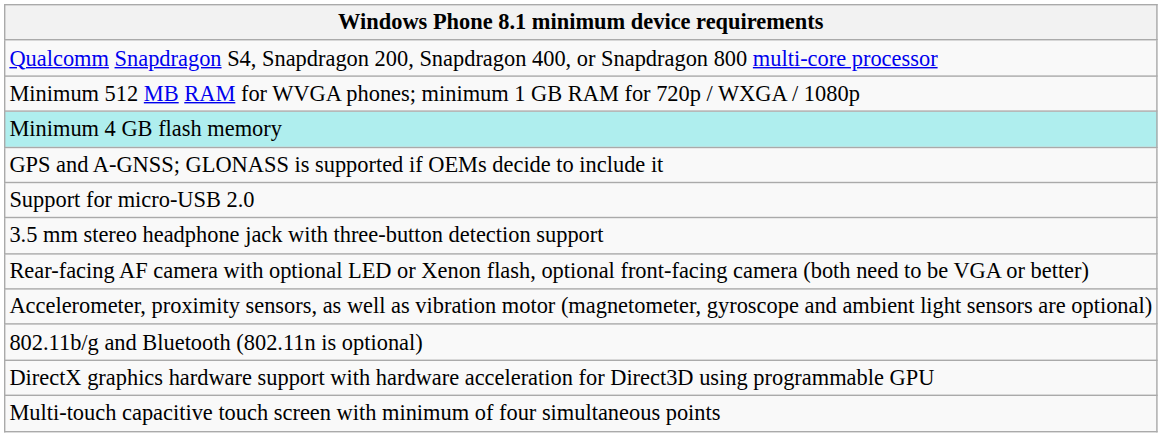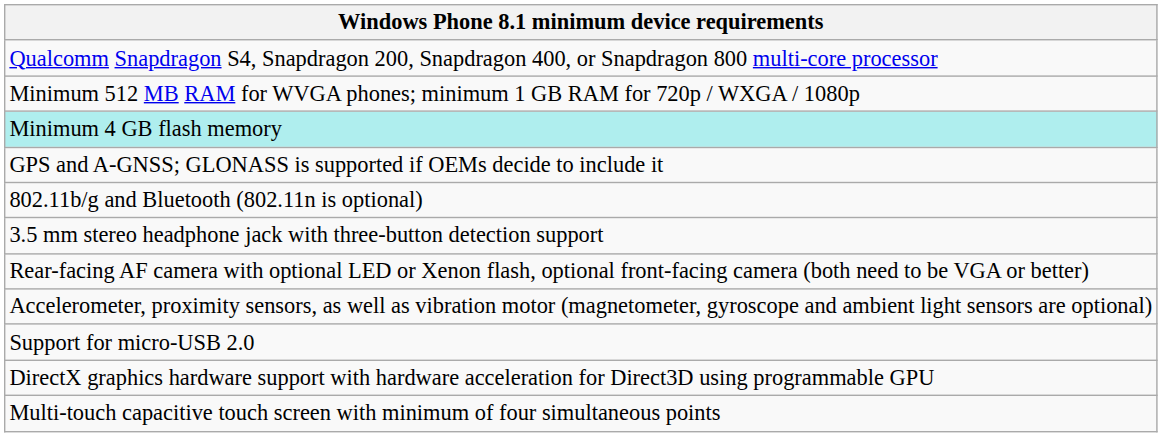row 6 | column 1: Support for micro-USB 2.0 -> 802.11b/g and Bluetooth (802.11n is optional)
row 10 | column 1: 802.11b/g and Bluetooth (802.11n is optional) -> Support for micro-USB 2.0
